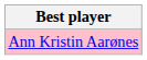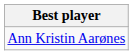row 2 | column 1: pink background -> no background
